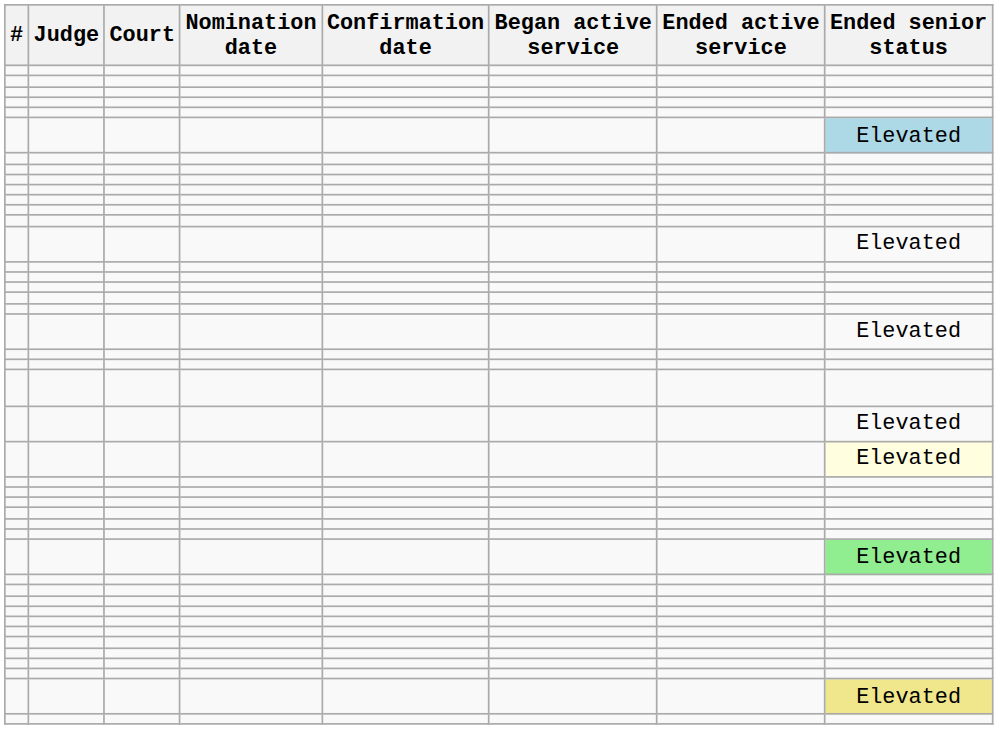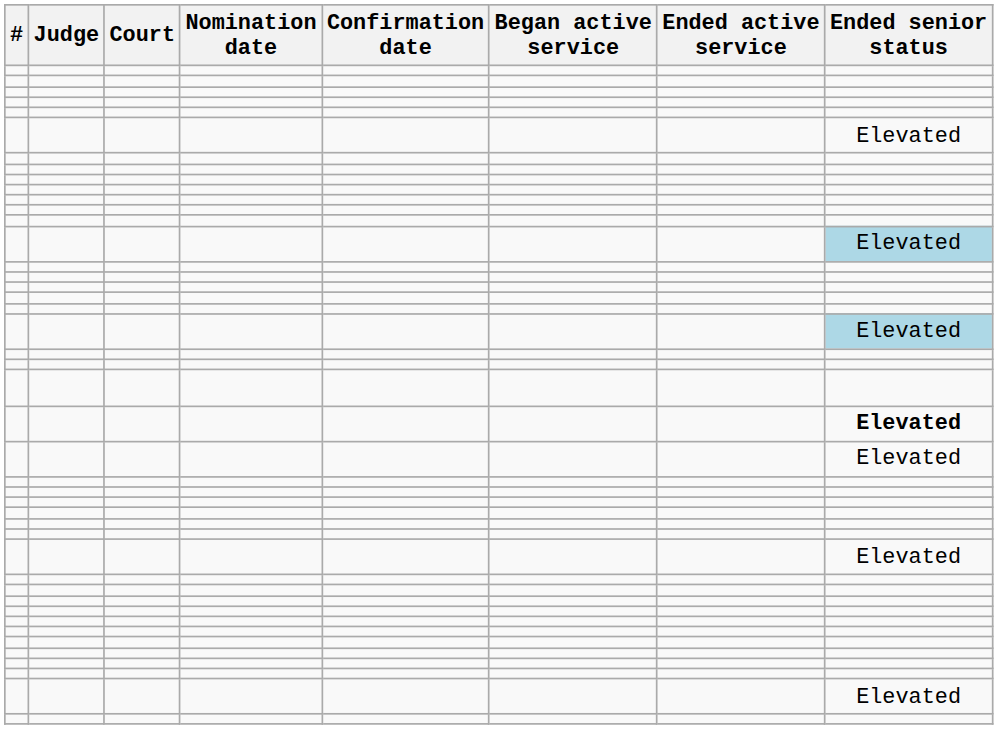row 7 | Ended senior status: lightblue background -> no background
row 15 | Ended senior status: no background -> lightblue background
row 21 | Ended senior status: no background -> lightblue background
row 25 | Ended senior status: normal -> bold
row 26 | Ended senior status: lightyellow background -> no background
row 33 | Ended senior status: lightgreen background -> no background
row 44 | Ended senior status: khaki background -> no background
